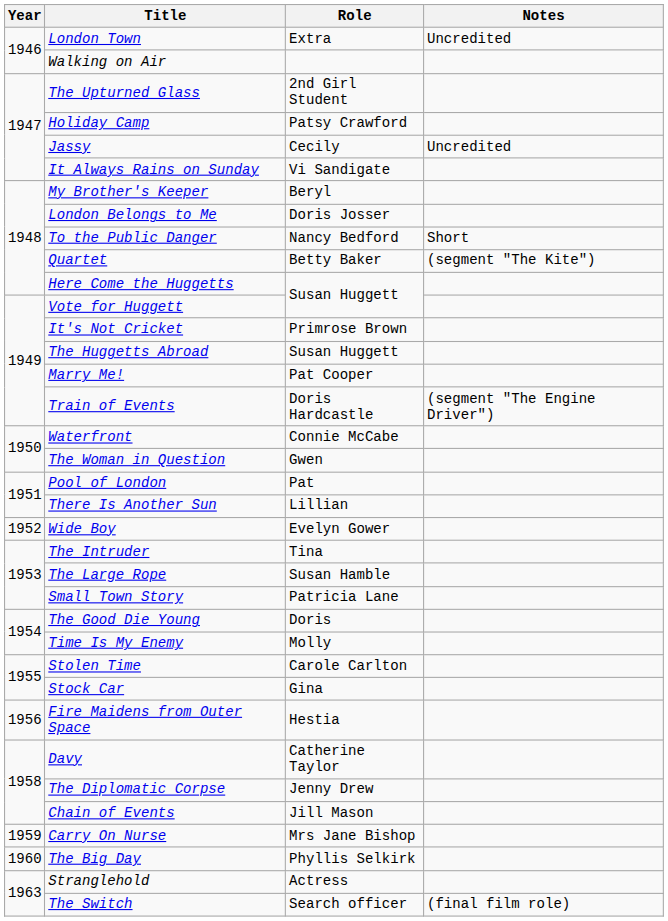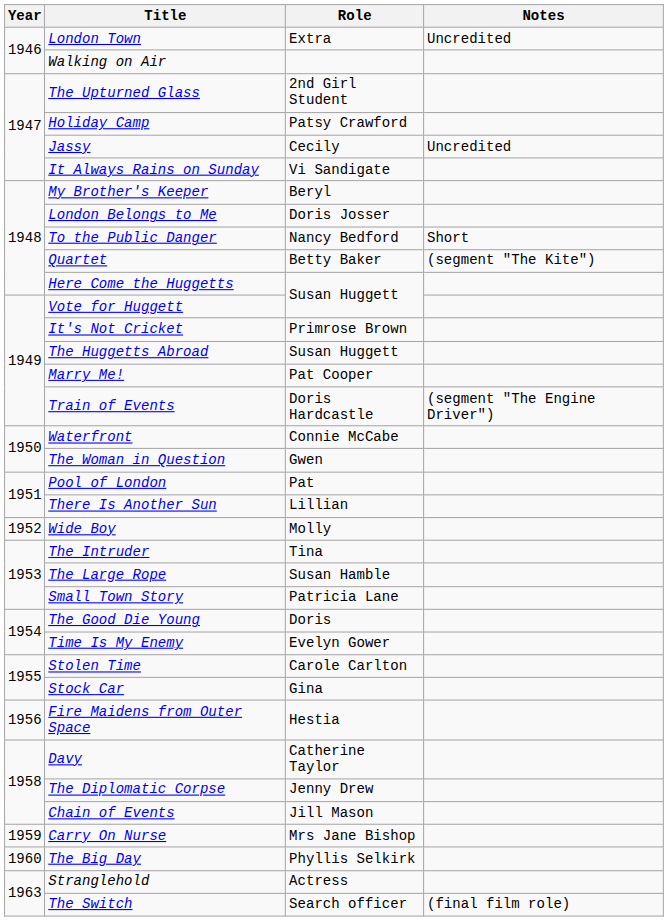Wide Boy | Role: Evelyn Gower -> Molly
Time Is My Enemy | Role: Molly -> Evelyn Gower
